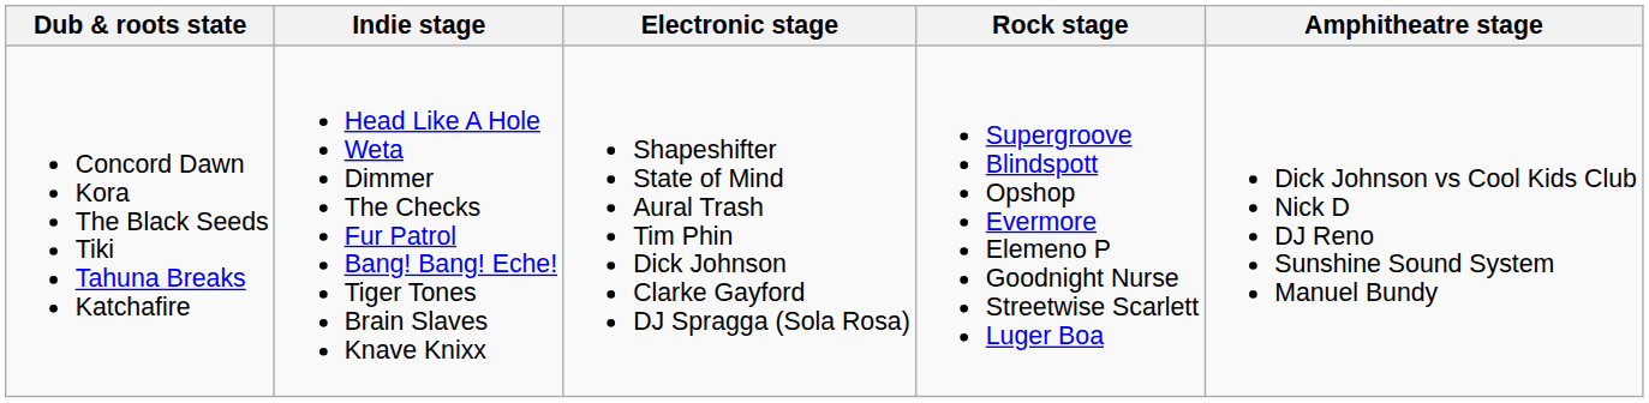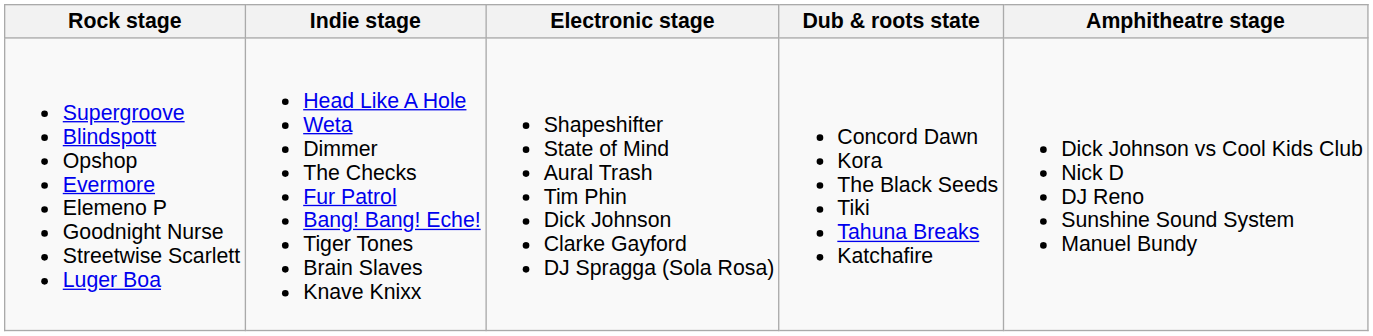columns swapped: Rock stage <-> Dub & roots state
